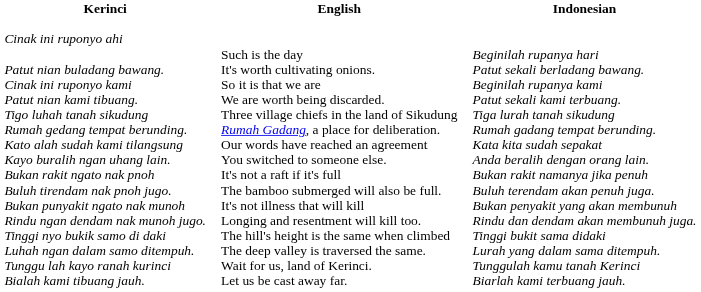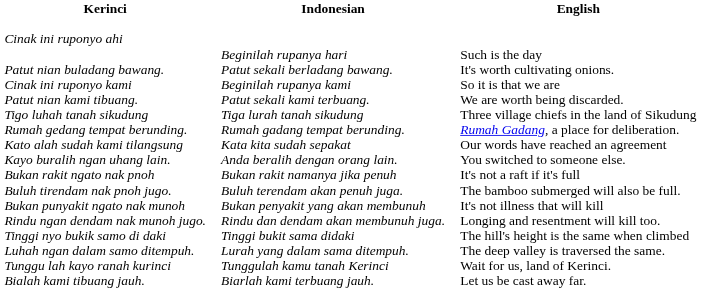columns swapped: Indonesian <-> English
